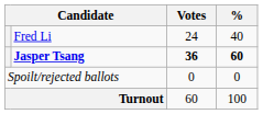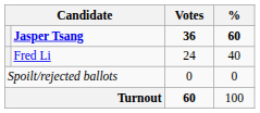rows swapped: Jasper Tsang <-> Fred Li
Turnout | Votes: normal -> bold
